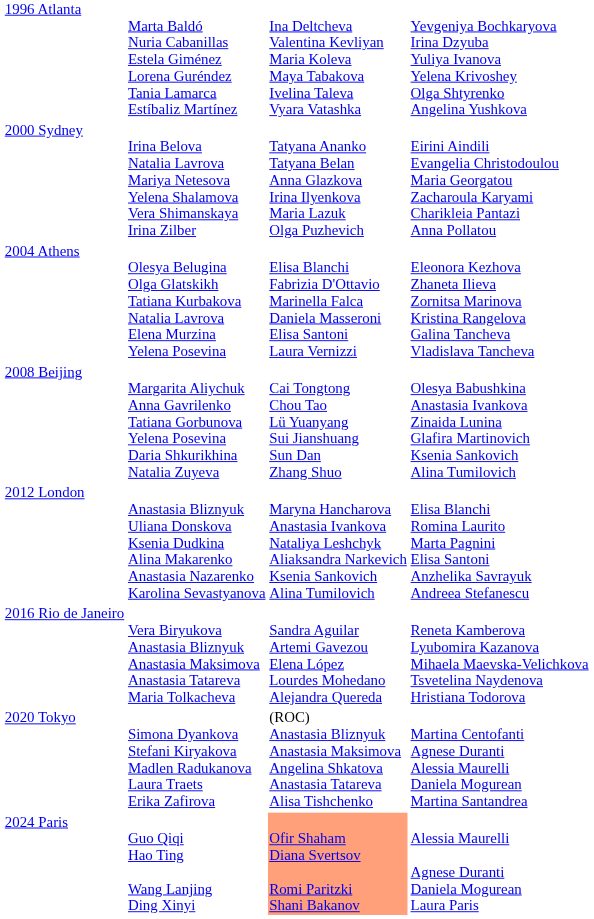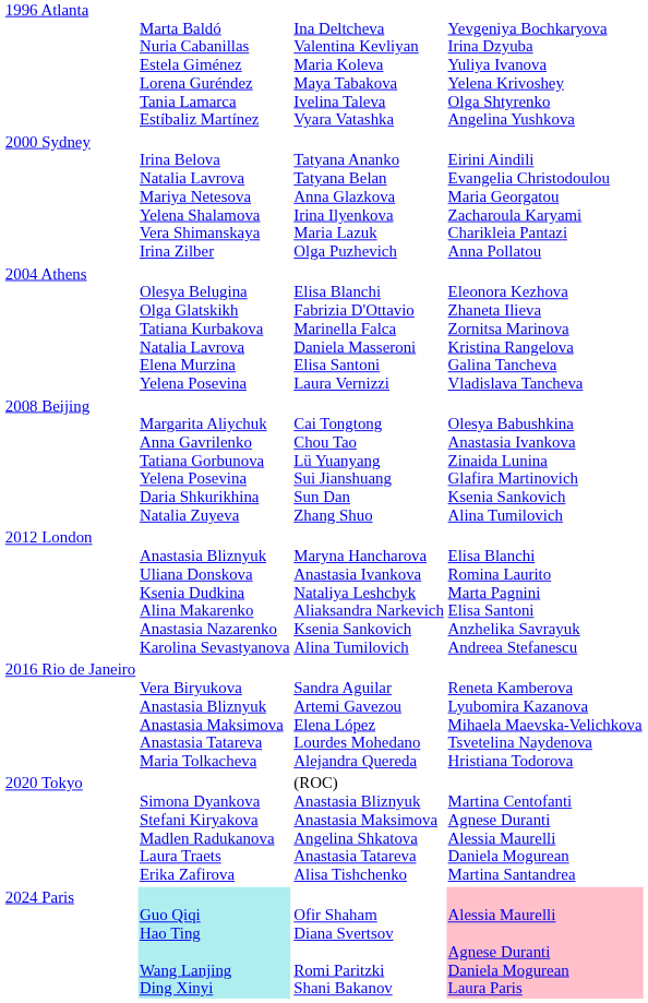2024 Paris | column 2: no background -> paleturquoise background
2024 Paris | column 3: lightsalmon background -> no background
2024 Paris | column 4: no background -> pink background
